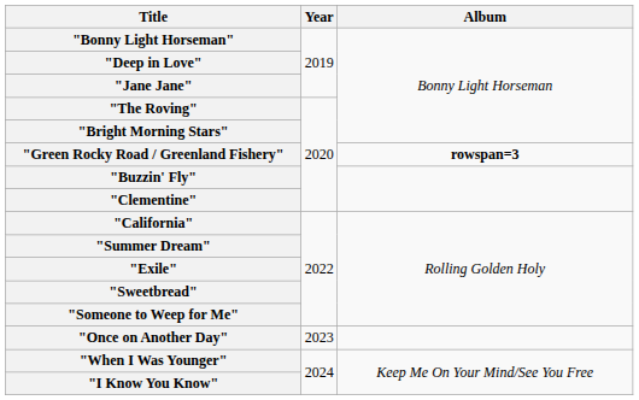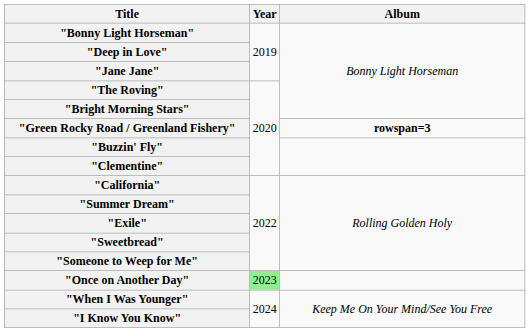"Once on Another Day" | Year: no background -> lightgreen background
